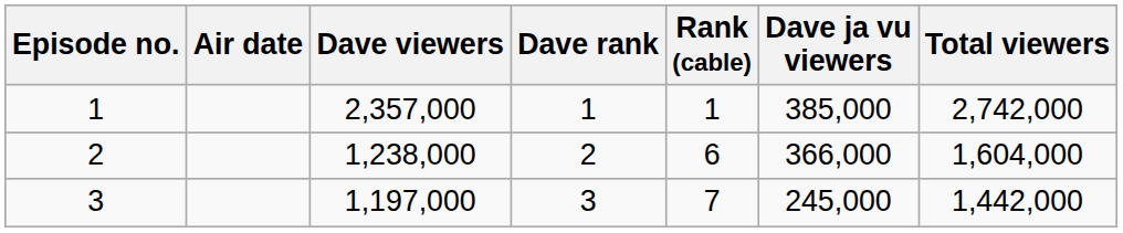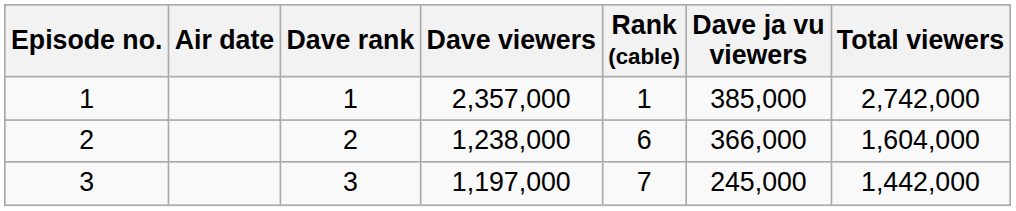columns swapped: Dave viewers <-> Dave rank
